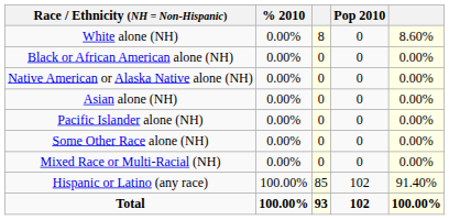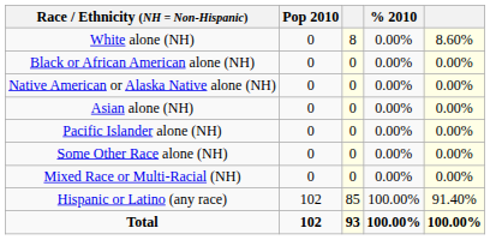columns swapped: Pop 2010 <-> % 2010
